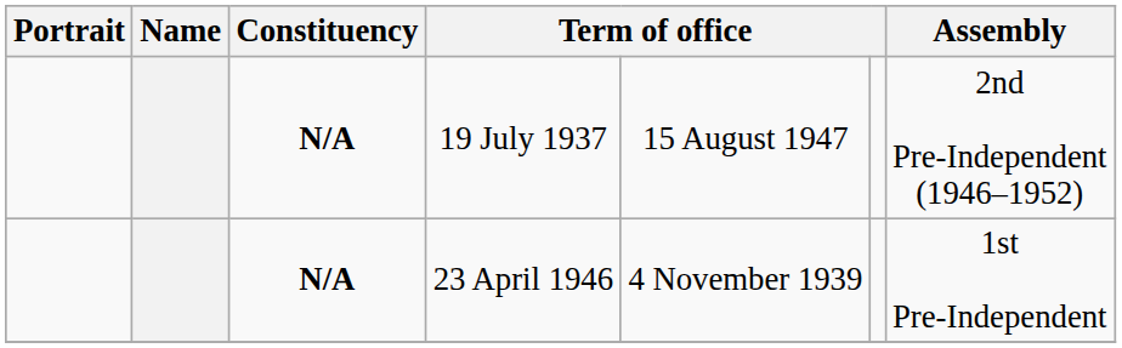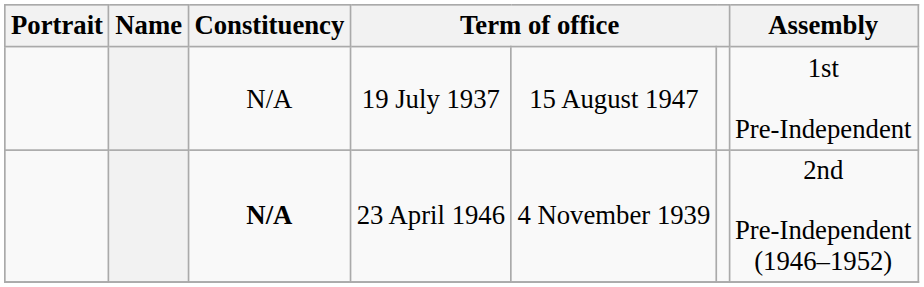19 July 1937 | Constituency: bold -> normal
19 July 1937 | Assembly: 2nd Pre-Independent (1946–1952) -> 1st Pre-Independent
23 April 1946 | Assembly: 1st Pre-Independent -> 2nd Pre-Independent (1946–1952)
